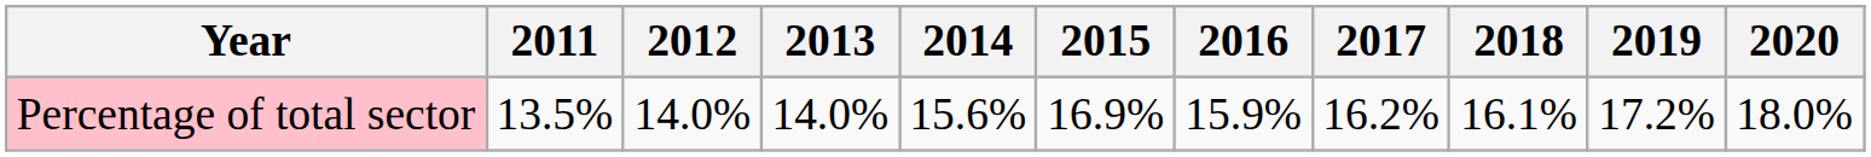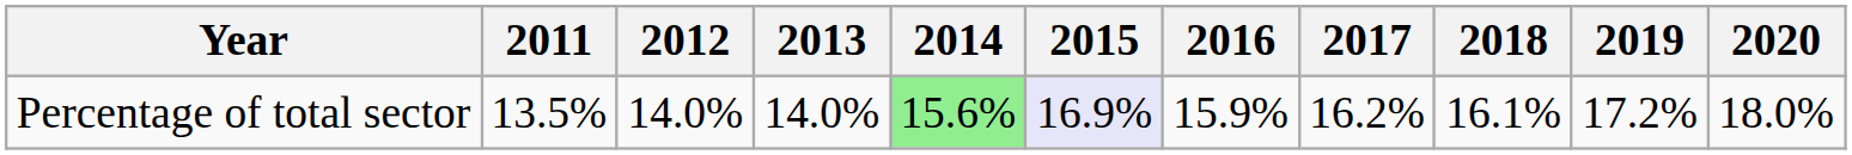row 2 | Year: pink background -> no background
row 2 | 2014: no background -> lightgreen background
row 2 | 2015: no background -> lavender background
